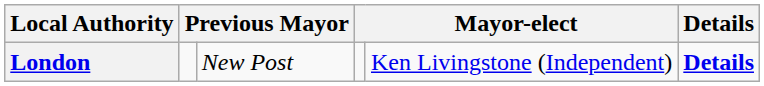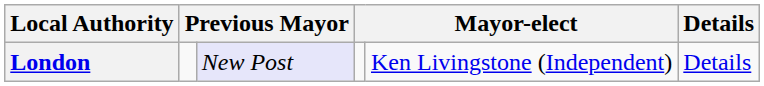London | column 3: no background -> lavender background
London | Details: bold -> normal
